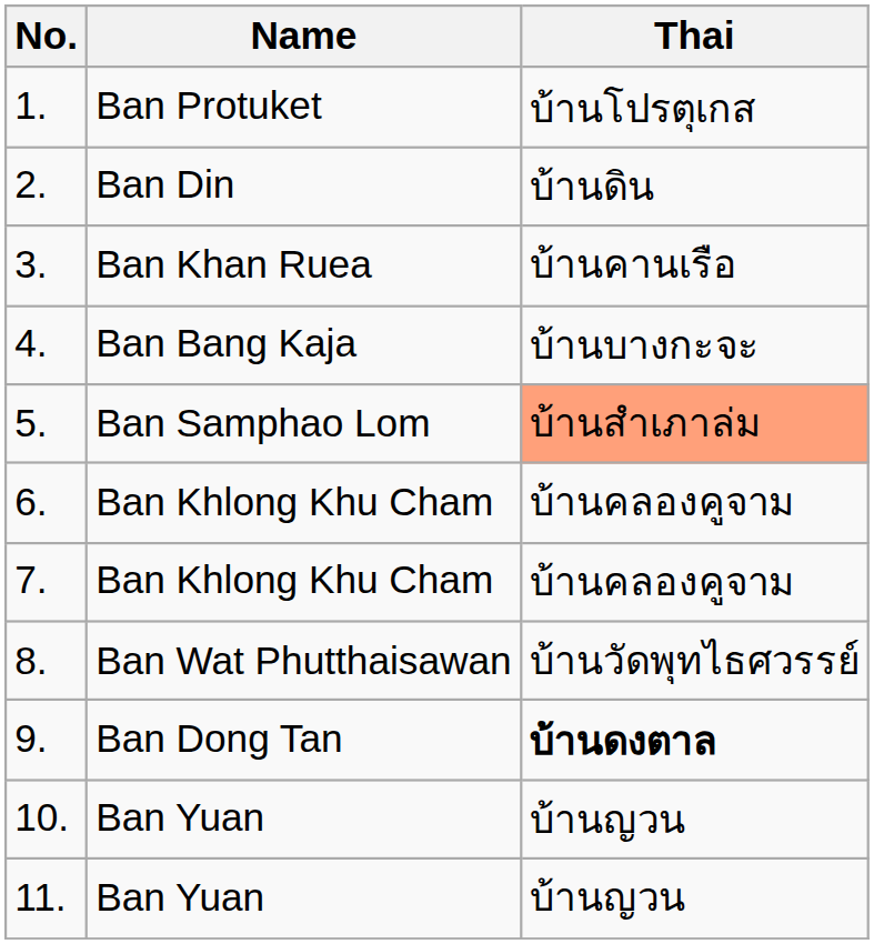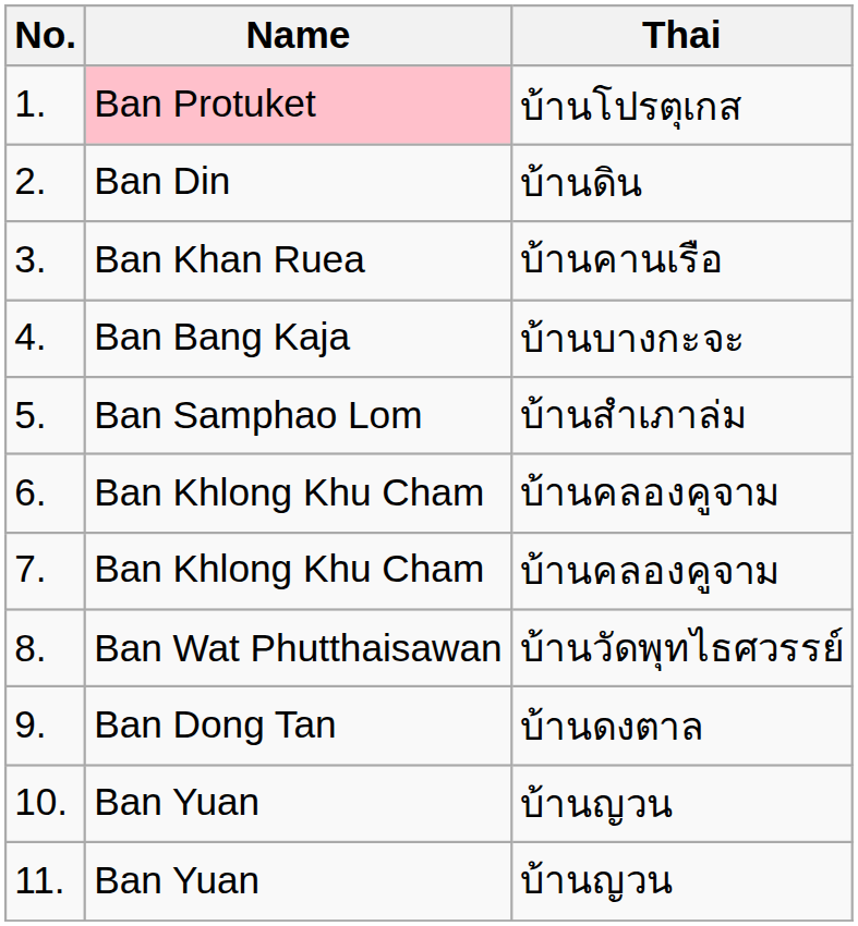1. | Name: no background -> pink background
5. | Thai: lightsalmon background -> no background
9. | Thai: bold -> normal
